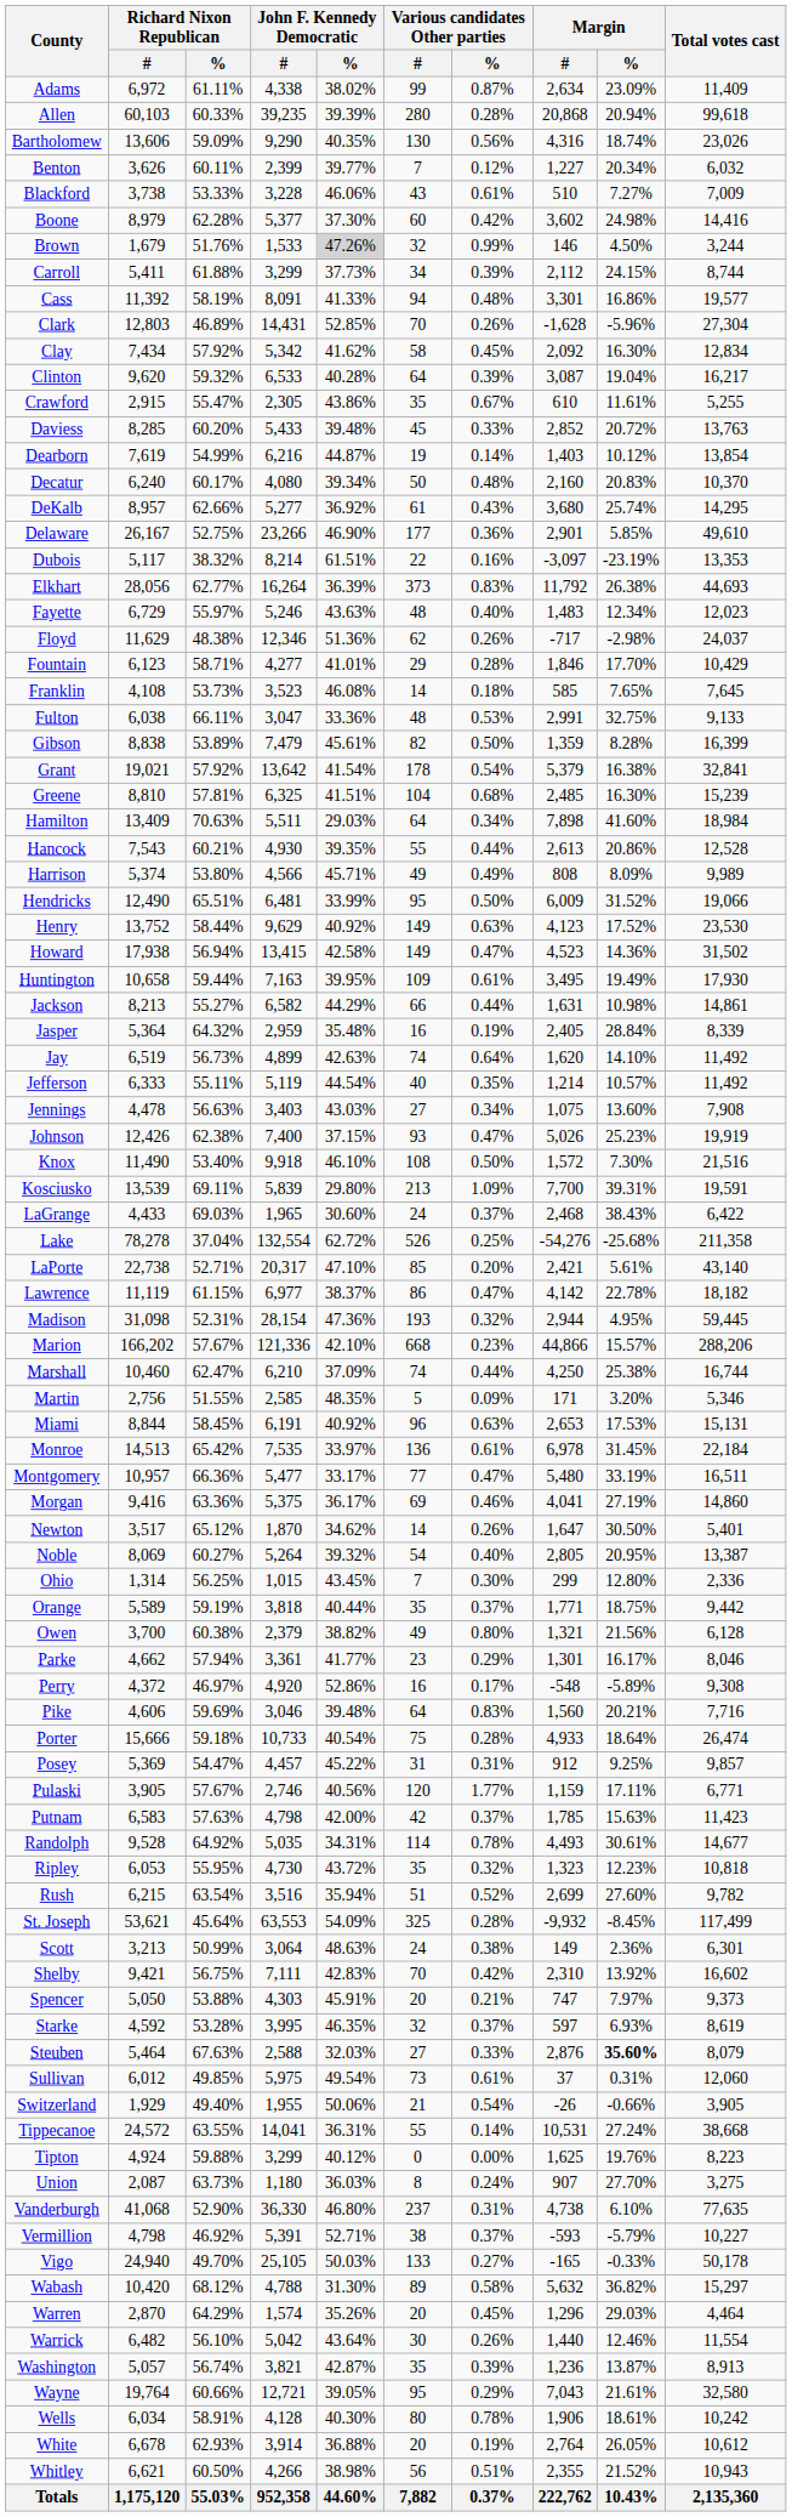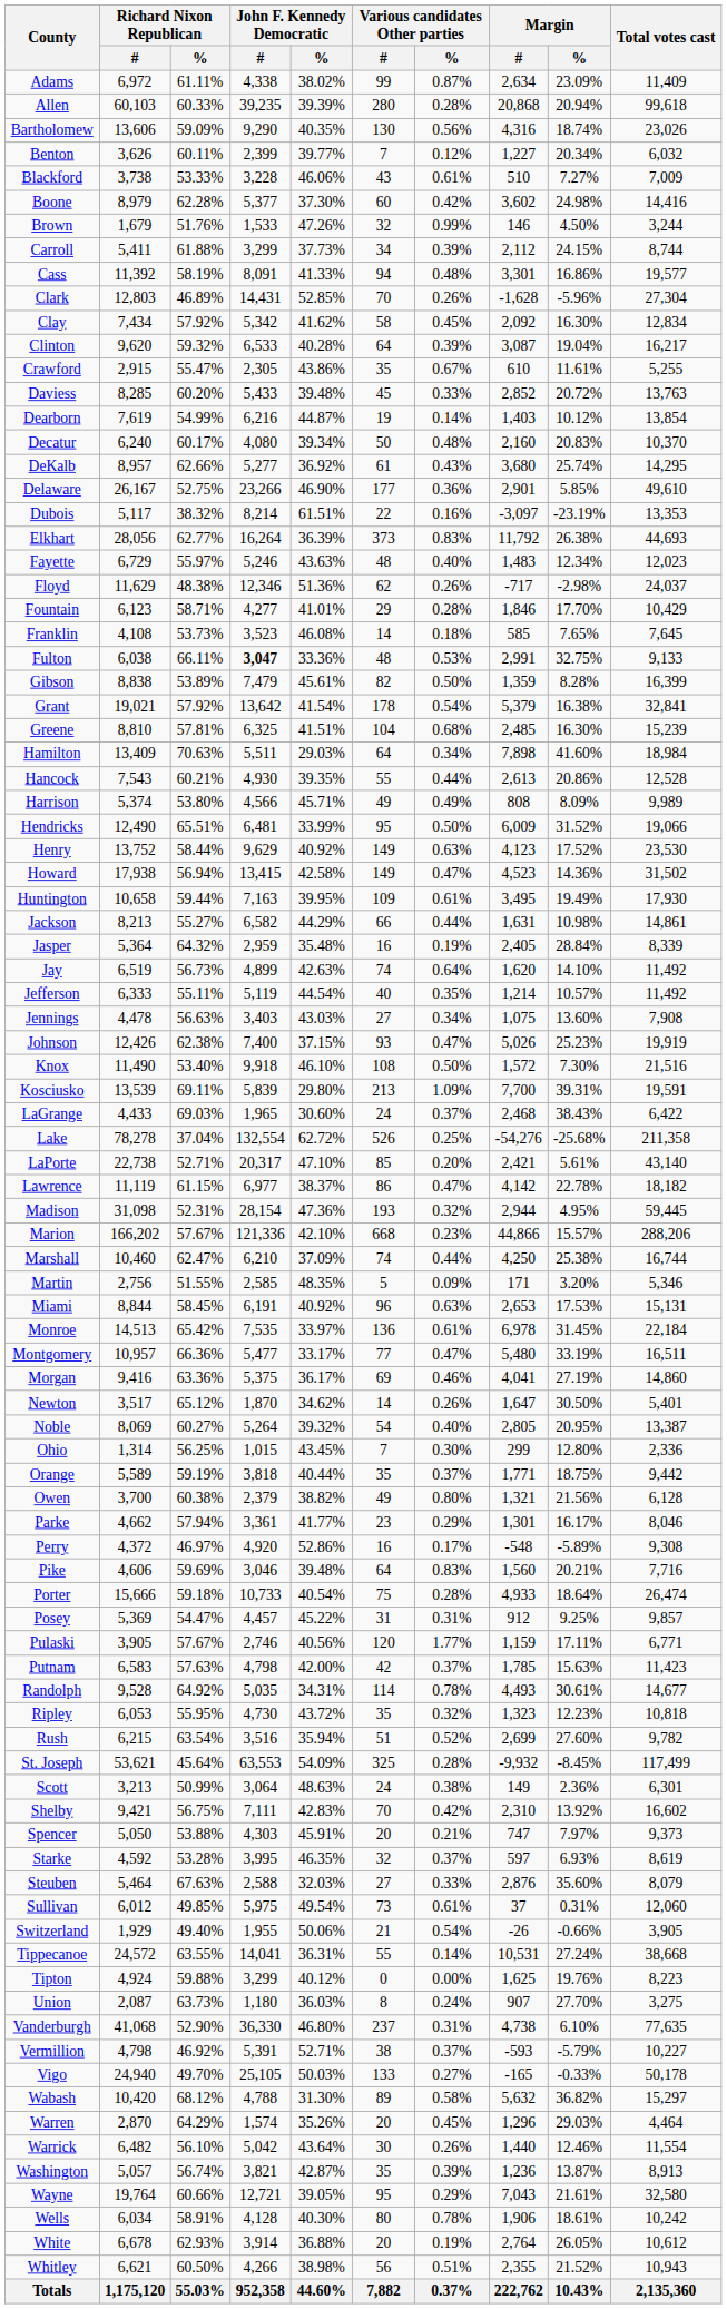Brown | John F. Kennedy Democratic / %: lightgrey background -> no background
Fulton | John F. Kennedy Democratic / #: normal -> bold
Steuben | Margin / %: bold -> normal
